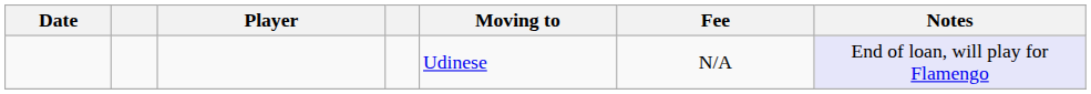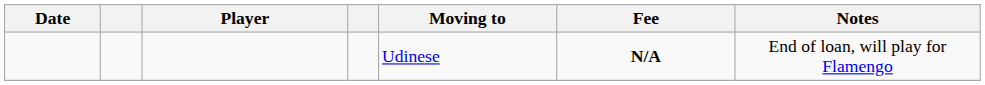row 2 | Fee: normal -> bold
row 2 | Notes: lavender background -> no background
